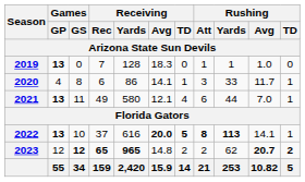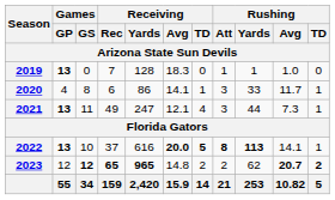2021 | Receiving / Yards: 580 -> 247
2021 | Rushing / Att: 6 -> 3
2021 | Rushing / Avg: 7.0 -> 7.3
